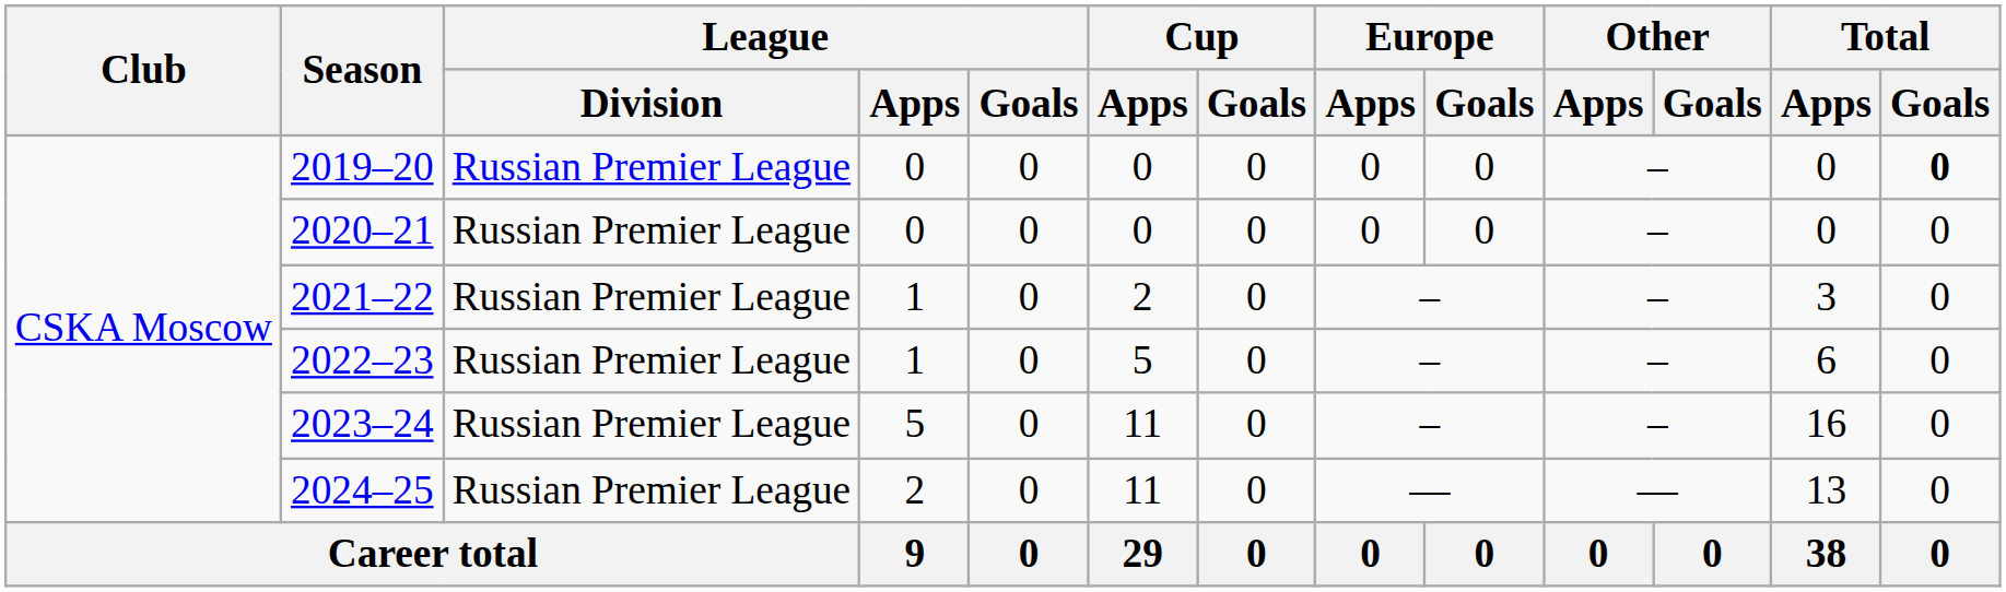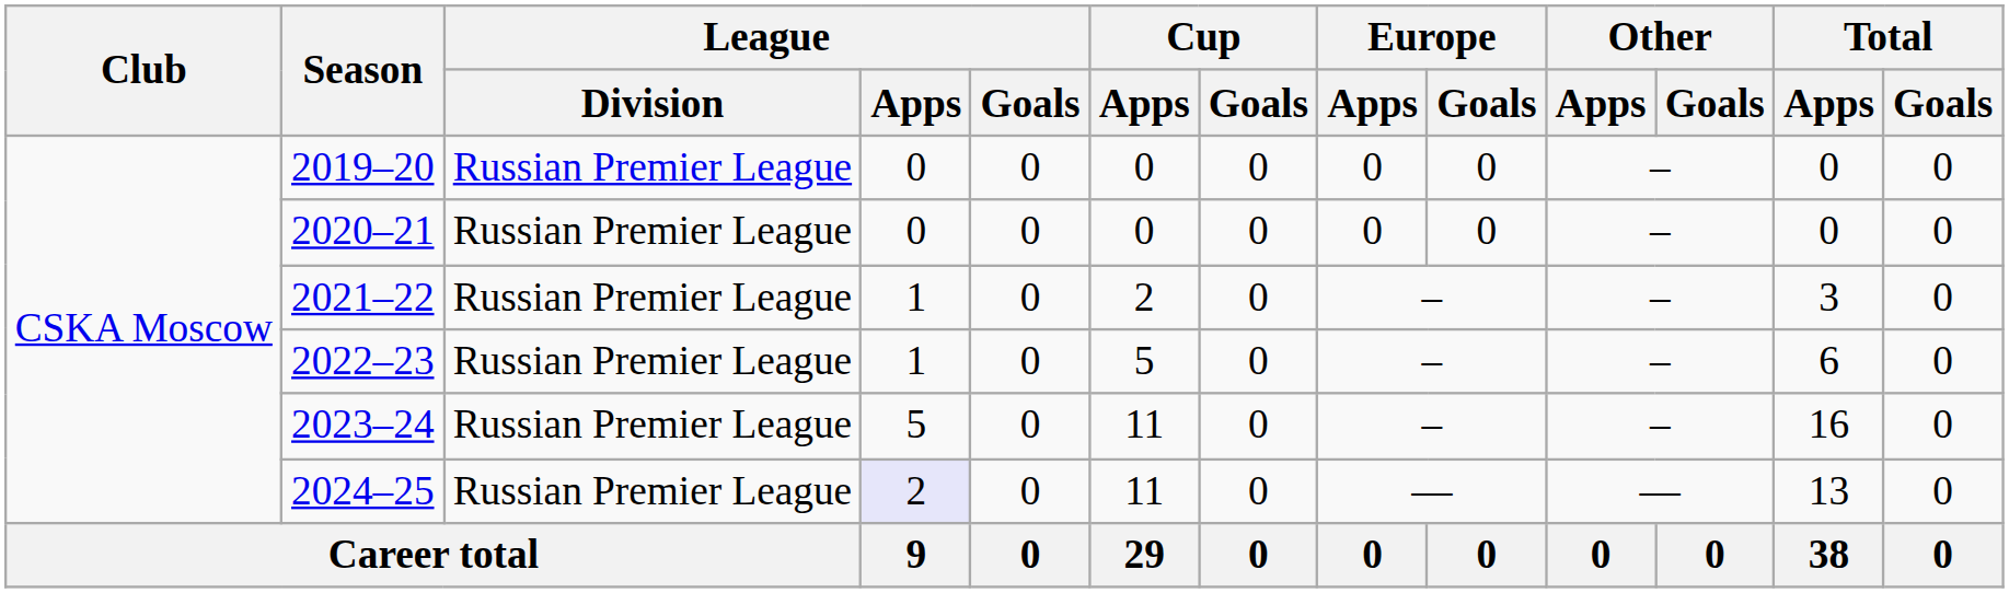2019–20 | Total / Goals: bold -> normal
2024–25 | League / Apps: no background -> lavender background
